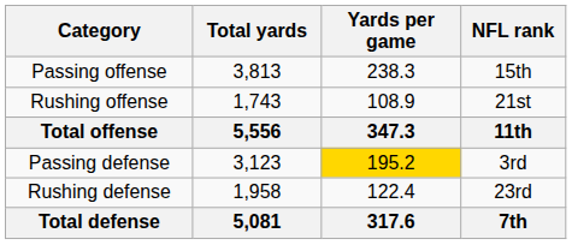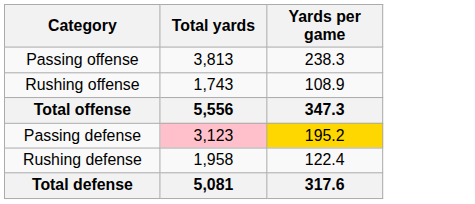- column: NFL rank | 15th | 21st | 11th | 3rd | 23rd | 7th
Passing defense | Total yards: no background -> pink background
